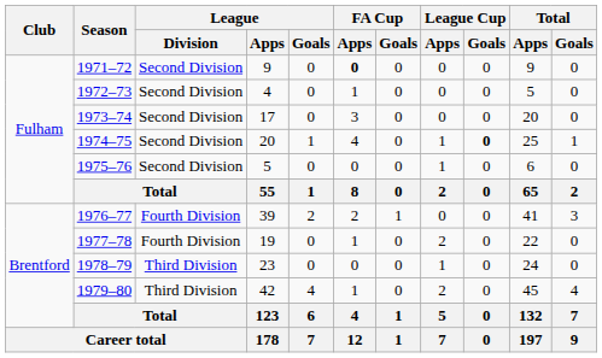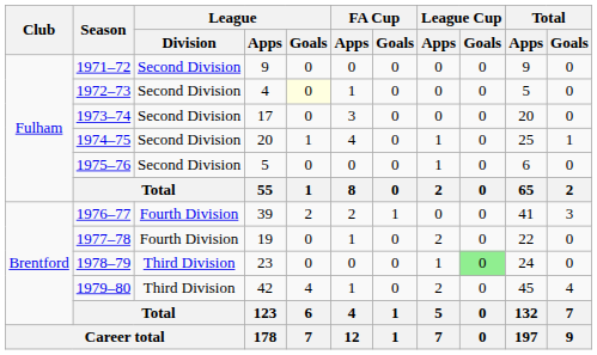1971–72 | FA Cup / Apps: bold -> normal
1972–73 | League / Goals: no background -> lightyellow background
1974–75 | League Cup / Goals: bold -> normal
1978–79 | League Cup / Goals: no background -> lightgreen background
